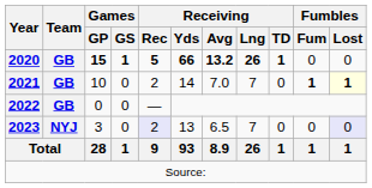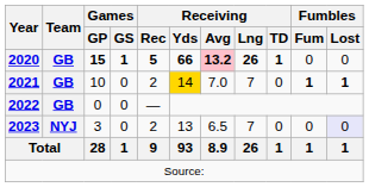2020 | Receiving / Avg: no background -> pink background
2021 | Receiving / Yds: no background -> gold background
2021 | Fumbles / Lost: lightyellow background -> no background
2023 | Receiving / Rec: lavender background -> no background
